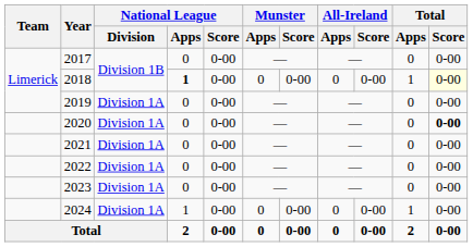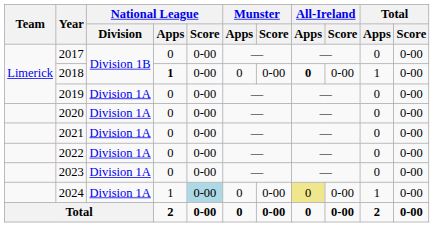2018 | All-Ireland / Apps: normal -> bold
2018 | Total / Score: lightyellow background -> no background
2020 | Total / Score: bold -> normal
2024 | National League / Score: no background -> lightblue background
2024 | All-Ireland / Apps: no background -> khaki background
